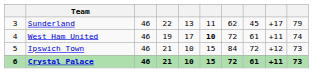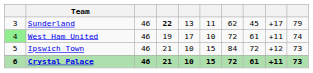Sunderland | column 4: normal -> bold
West Ham United | column 1: no background -> lightgreen background
West Ham United | column 6: bold -> normal
